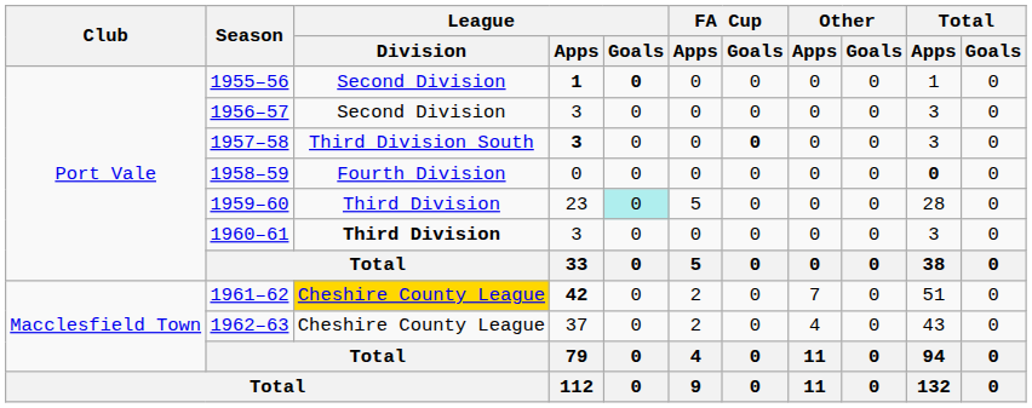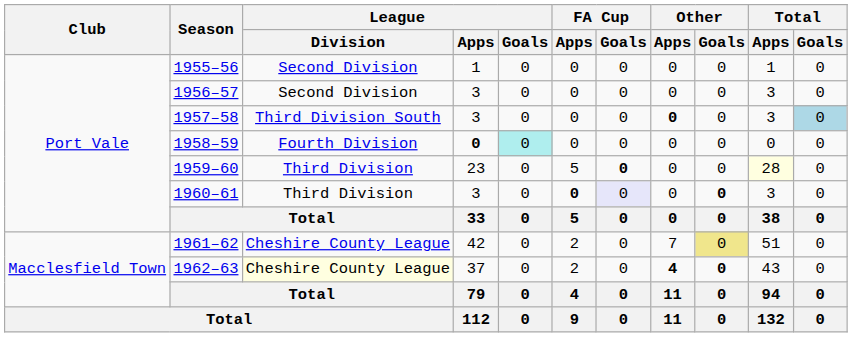1955–56 | League / Apps: bold -> normal
1955–56 | League / Goals: bold -> normal
1957–58 | League / Apps: bold -> normal
1957–58 | FA Cup / Goals: bold -> normal
1957–58 | Other / Apps: normal -> bold
1957–58 | Total / Goals: no background -> lightblue background
1958–59 | League / Apps: normal -> bold
1958–59 | League / Goals: no background -> paleturquoise background
1958–59 | Total / Apps: bold -> normal
1959–60 | League / Goals: paleturquoise background -> no background
1959–60 | FA Cup / Goals: normal -> bold
1959–60 | Total / Apps: no background -> lightyellow background
1960–61 | League / Division: bold -> normal
1960–61 | FA Cup / Apps: normal -> bold
1960–61 | FA Cup / Goals: no background -> lavender background
1960–61 | Other / Goals: normal -> bold
1961–62 | League / Division: gold background -> no background
1961–62 | League / Apps: bold -> normal
1961–62 | Other / Goals: no background -> khaki background
1962–63 | League / Division: no background -> lightyellow background
1962–63 | Other / Apps: normal -> bold
1962–63 | Other / Goals: normal -> bold
